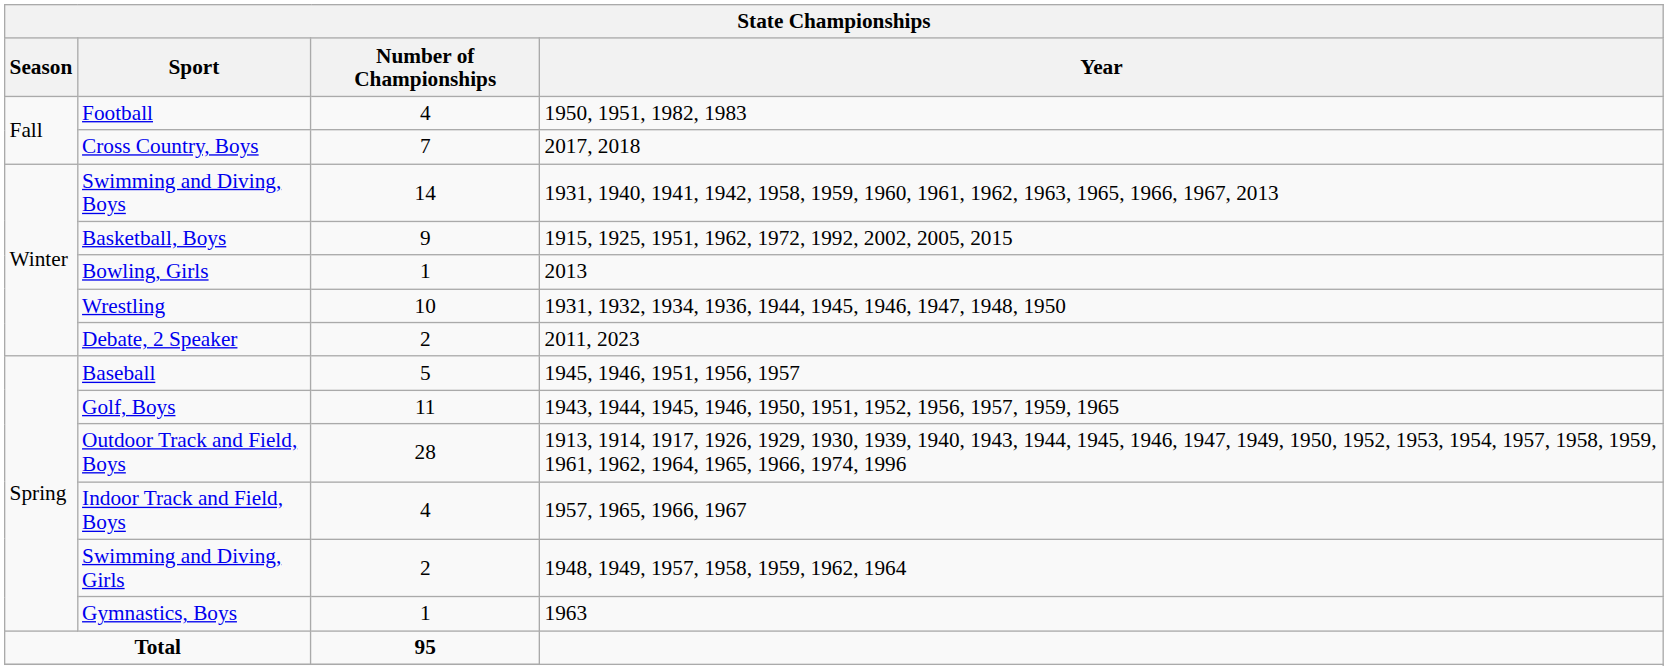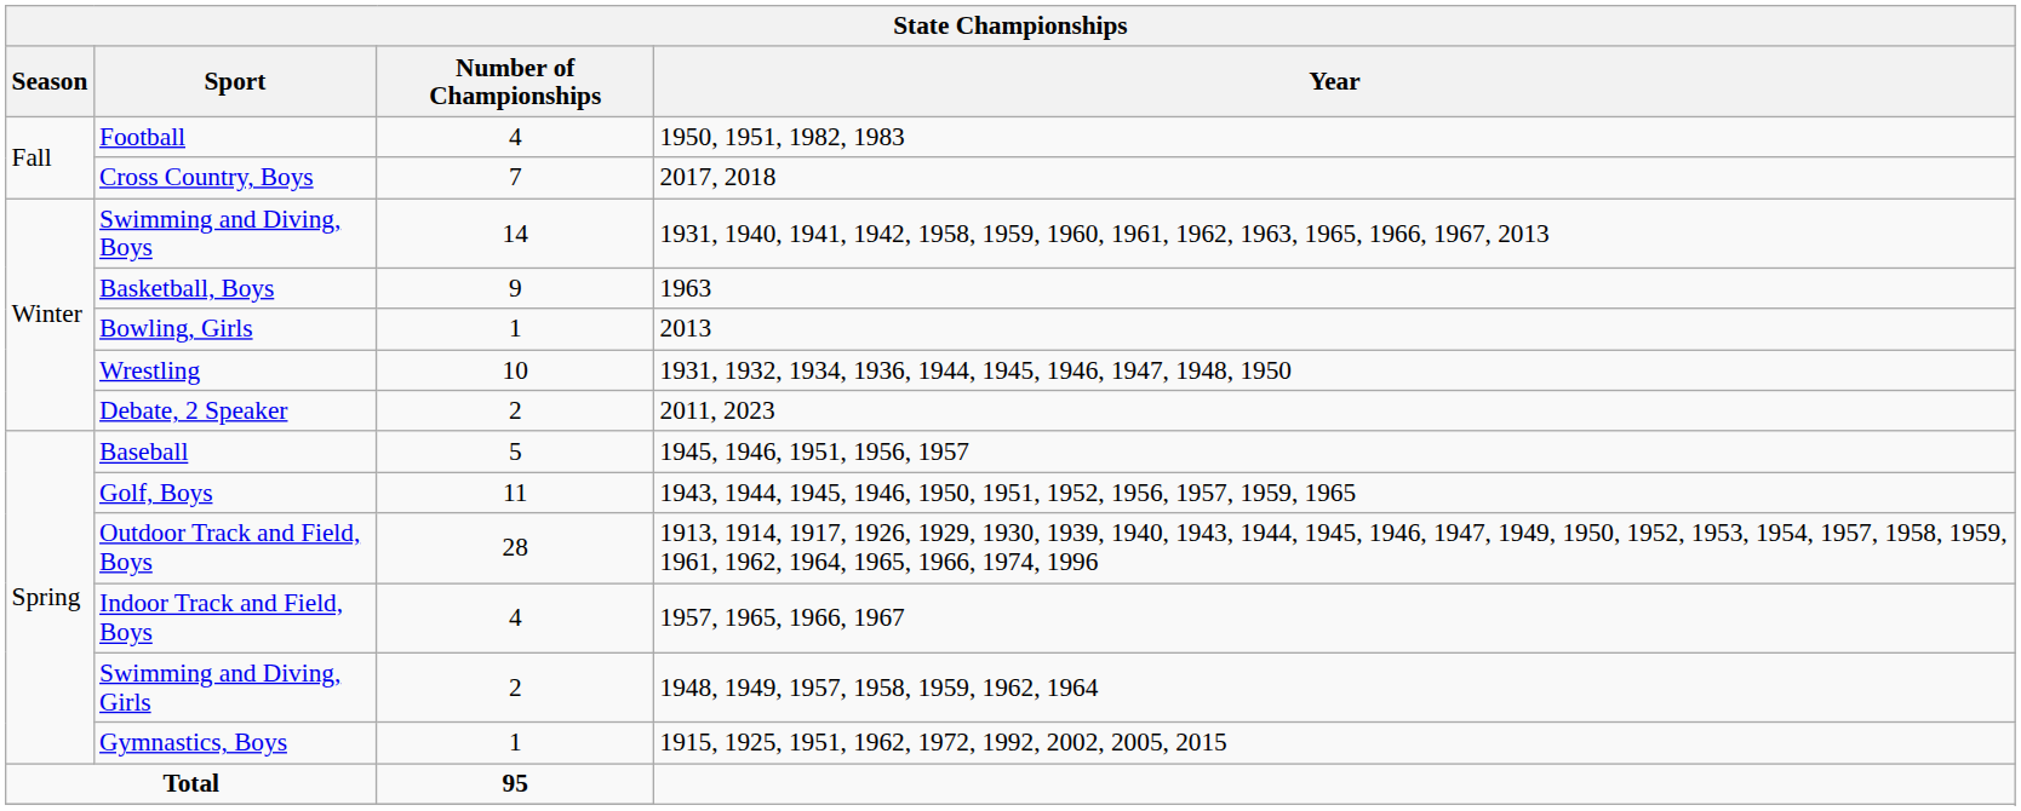Basketball, Boys | Year: 1915, 1925, 1951, 1962, 1972, 1992, 2002, 2005, 2015 -> 1963
Gymnastics, Boys | Year: 1963 -> 1915, 1925, 1951, 1962, 1972, 1992, 2002, 2005, 2015
